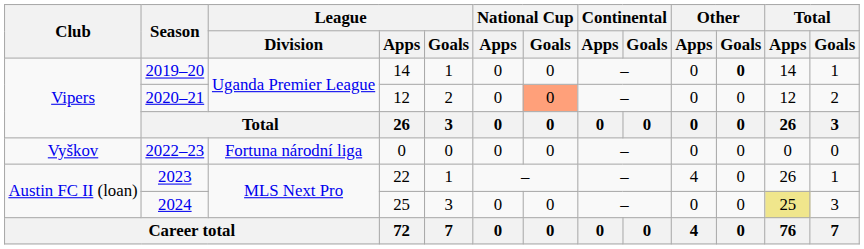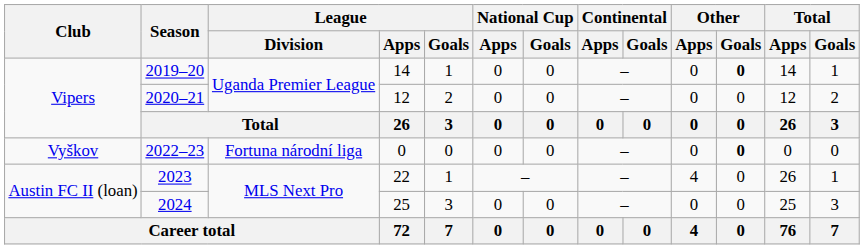2020–21 | National Cup / Goals: lightsalmon background -> no background
2022–23 | Other / Goals: normal -> bold
2024 | Total / Apps: khaki background -> no background
